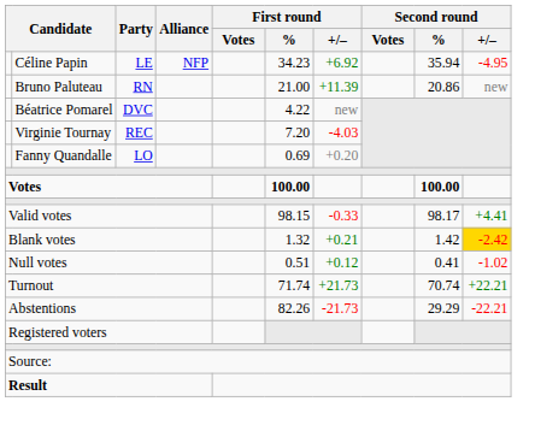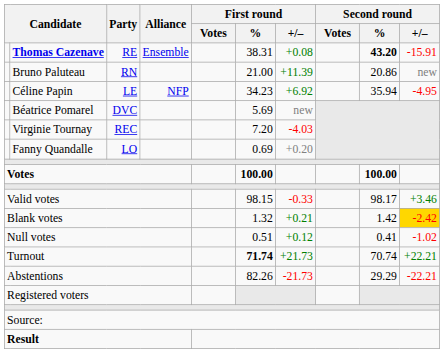+ row: Thomas Cazenave | RE | Ensemble | 38.31 | +0.08 | 43.20 | -15.91
rows swapped: Céline Papin <-> Bruno Paluteau
Béatrice Pomarel | First round / %: 4.22 -> 5.69
Valid votes | Second round / +/–: +4.41 -> +3.46
Turnout | First round / %: normal -> bold
